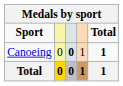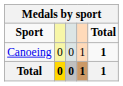Canoeing | column 3: bold -> normal
